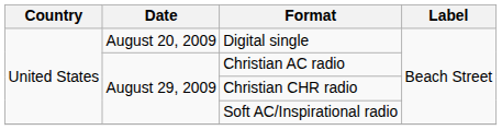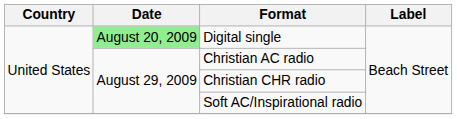Digital single | Date: no background -> lightgreen background
